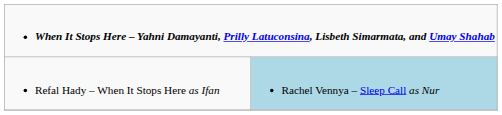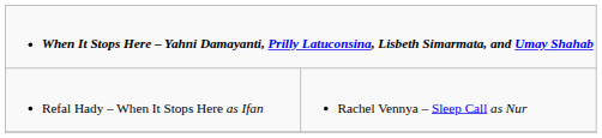Refal Hady – When It Stops Here as Ifan | column 2: lightblue background -> no background
